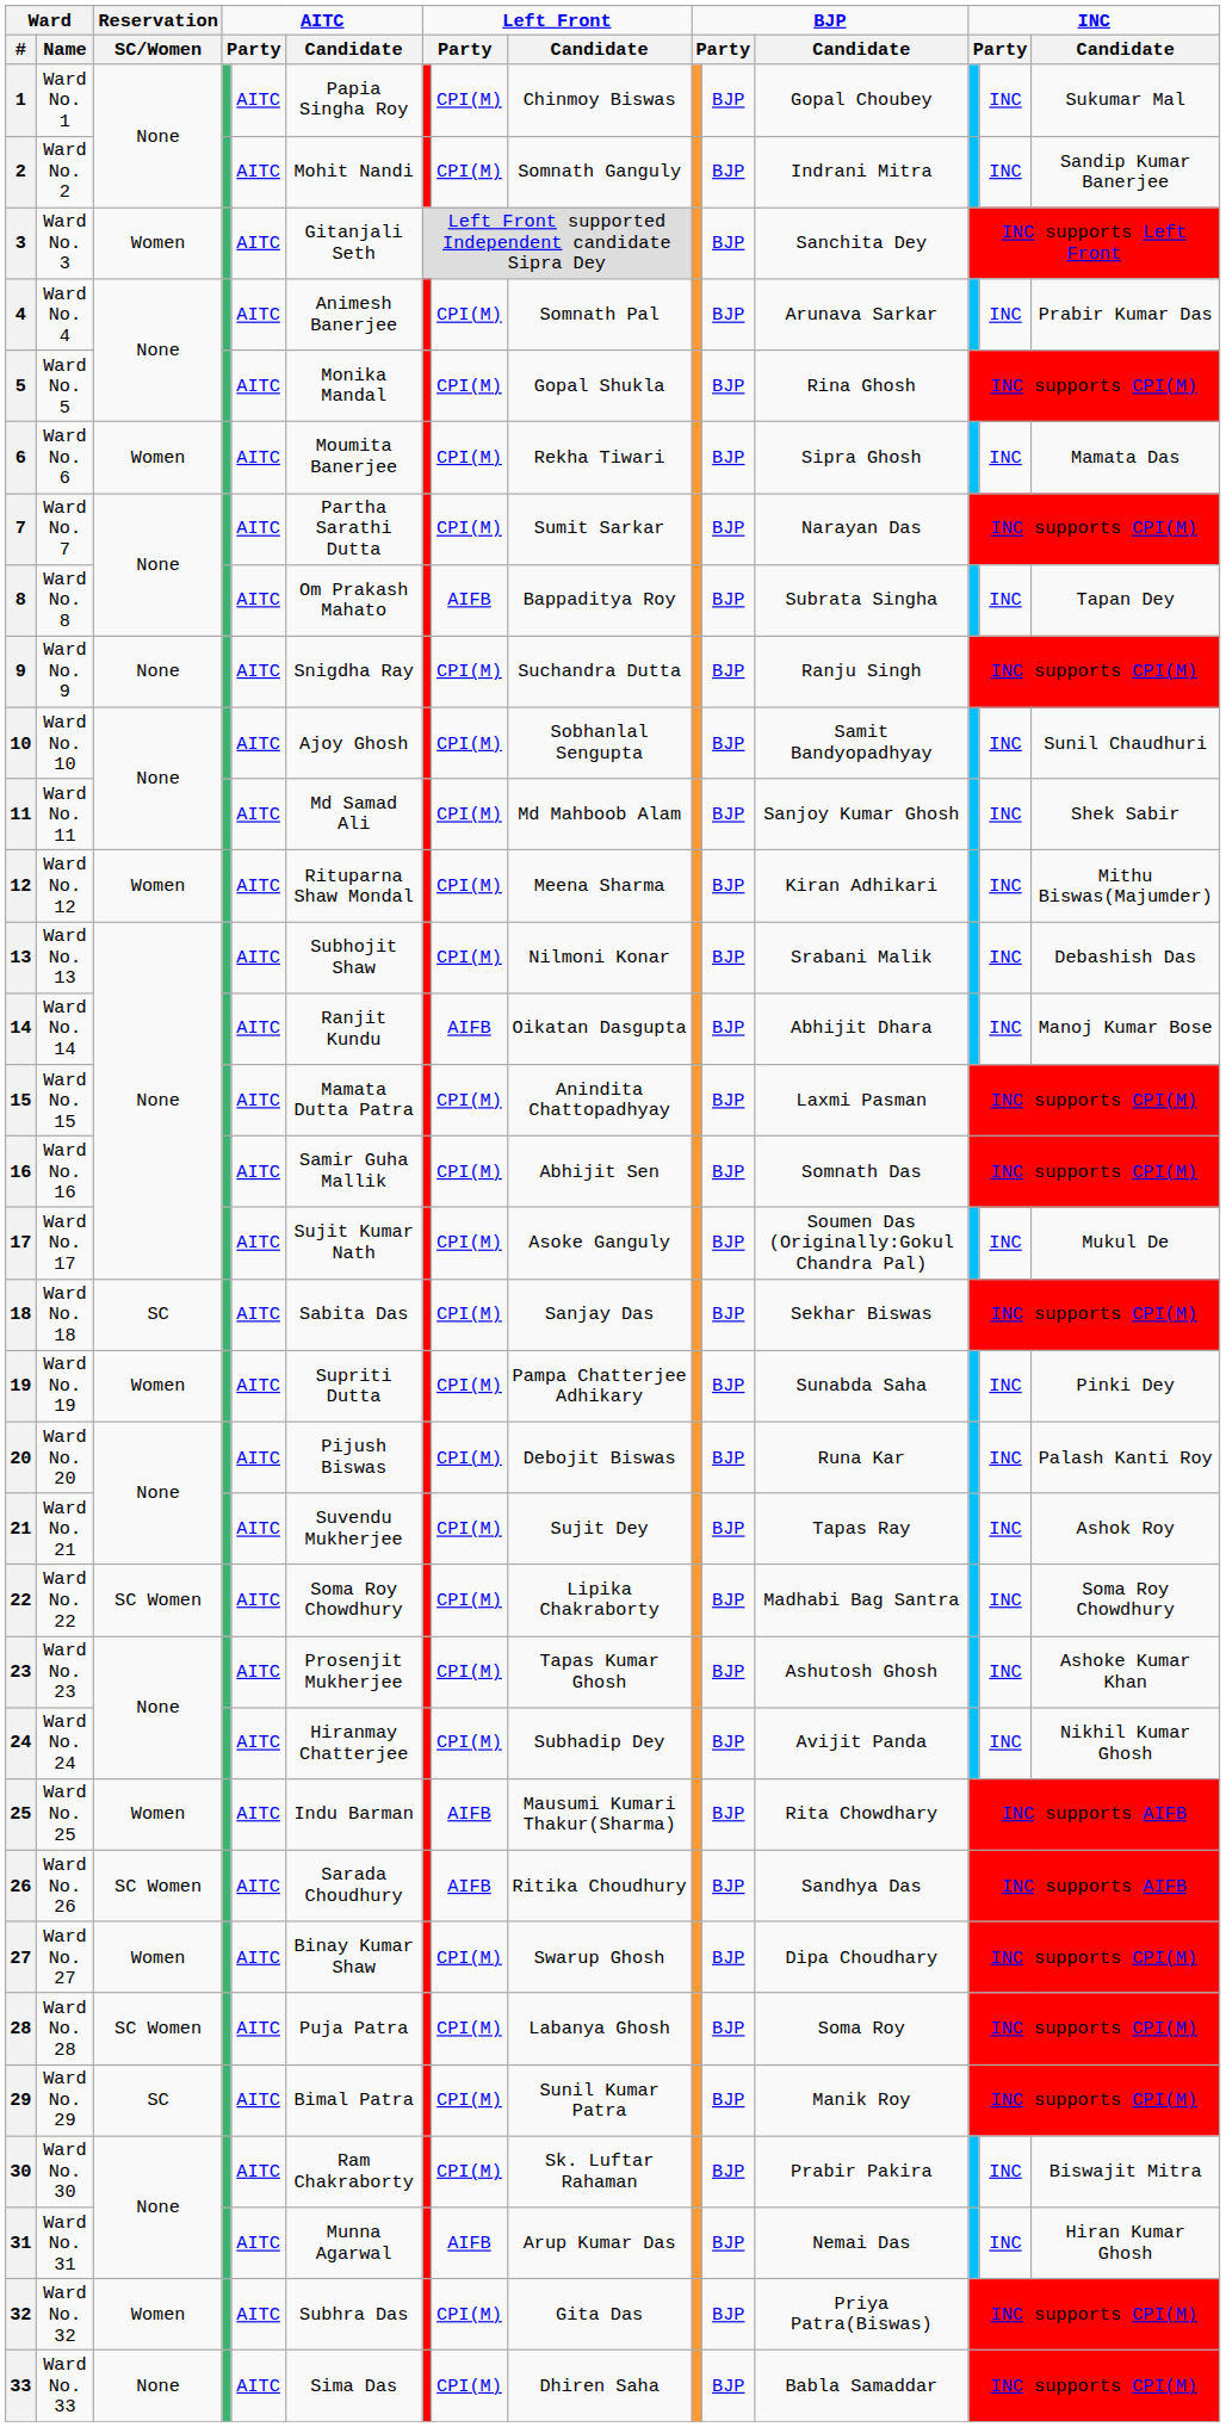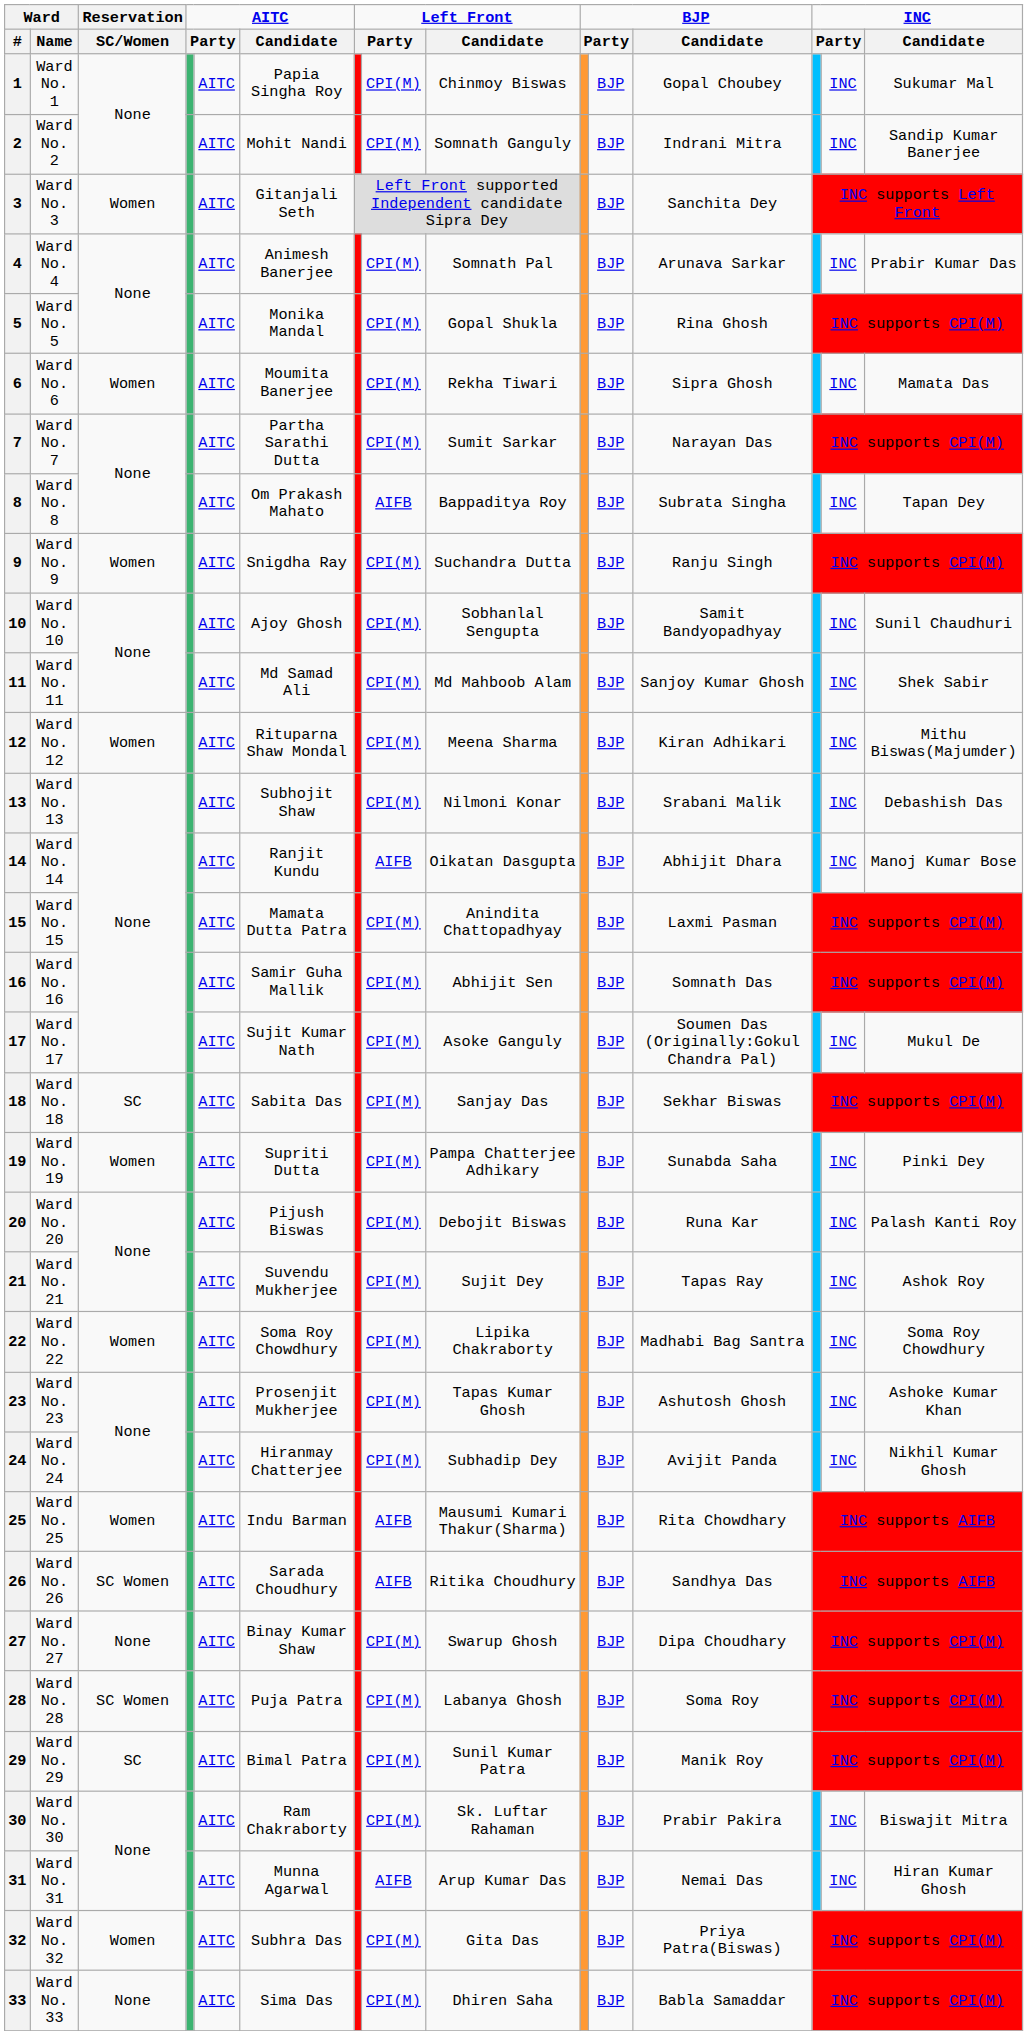9 | column 3: None -> Women
22 | column 3: SC Women -> Women
27 | column 3: Women -> None
